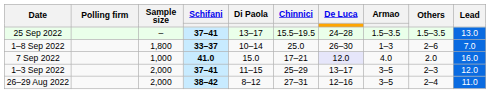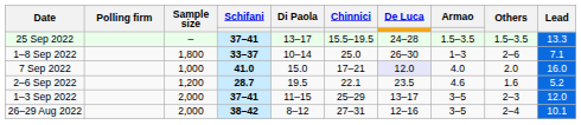25 Sep 2022 | Lead: 13.0 -> 13.3
1–8 Sep 2022 | Lead: 7.0 -> 7.1
+ row: 2–6 Sep 2022 | 1,200 | 28.7 | 19.5 | 22.1 | 23.5 | 4.6 | 1.6 | 5.2
26–29 Aug 2022 | Lead: 11.0 -> 10.1
